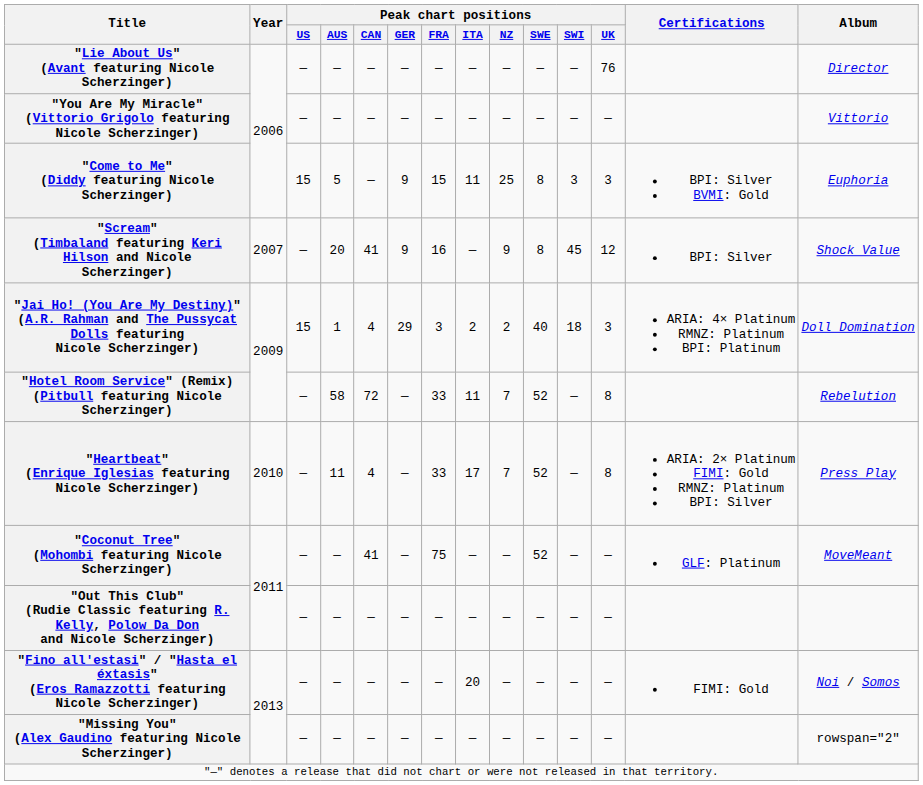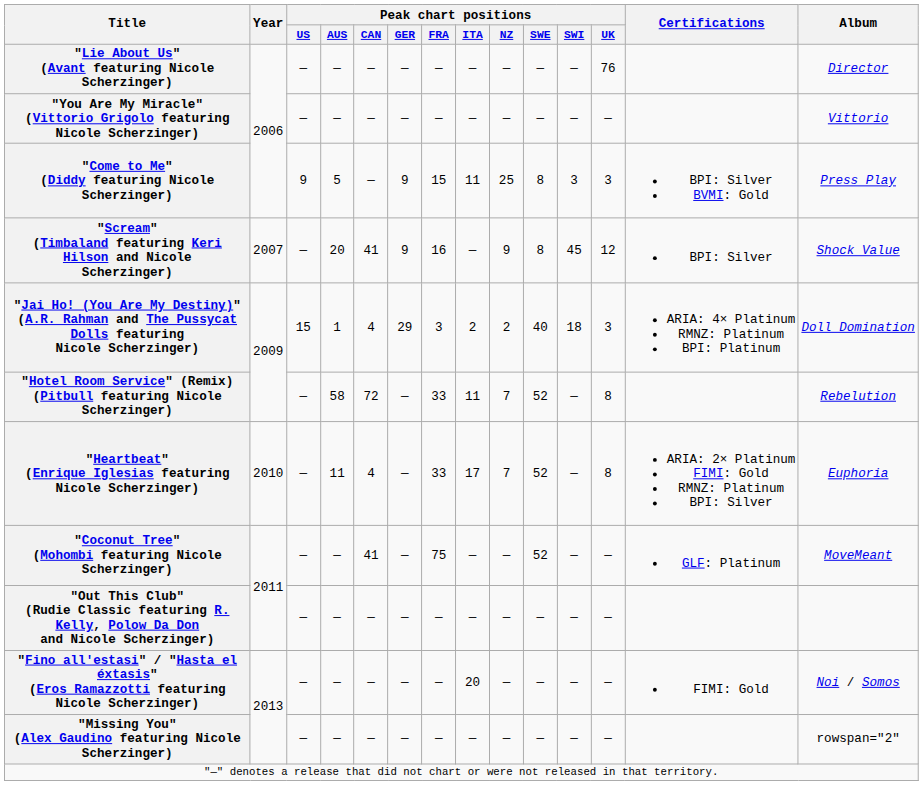"Come to Me" (Diddy featuring Nicole Scherzinger) | Peak chart positions / US: 15 -> 9
"Come to Me" (Diddy featuring Nicole Scherzinger) | Album: Euphoria -> Press Play
"Heartbeat" (Enrique Iglesias featuring Nicole Scherzinger) | Album: Press Play -> Euphoria
